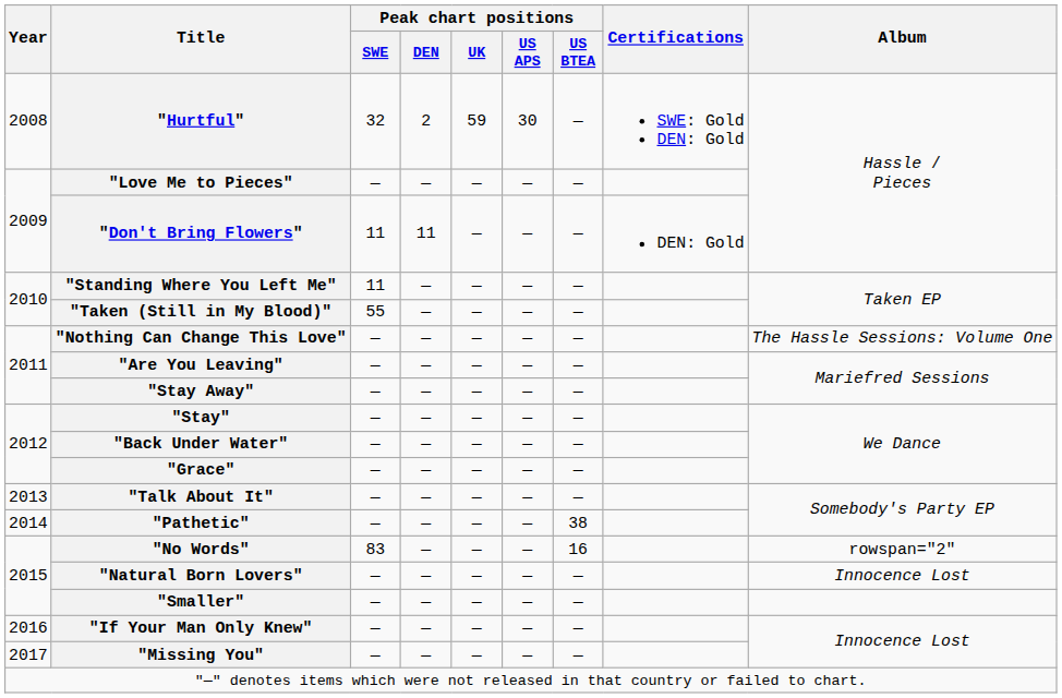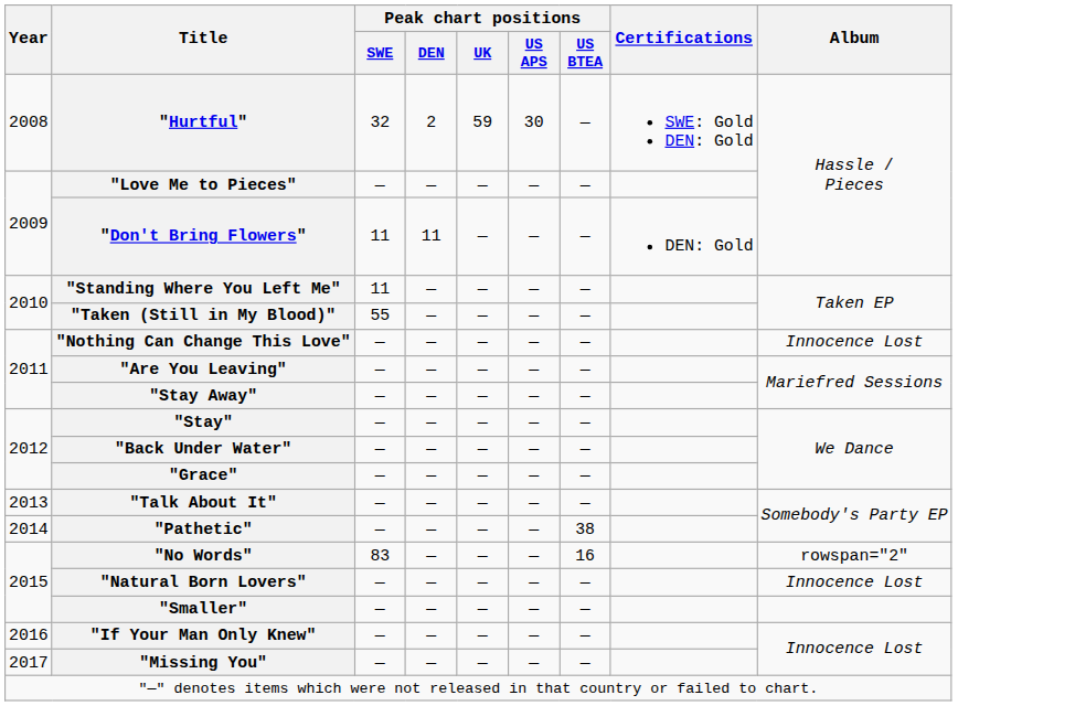"Nothing Can Change This Love" | Album: The Hassle Sessions: Volume One -> Innocence Lost
